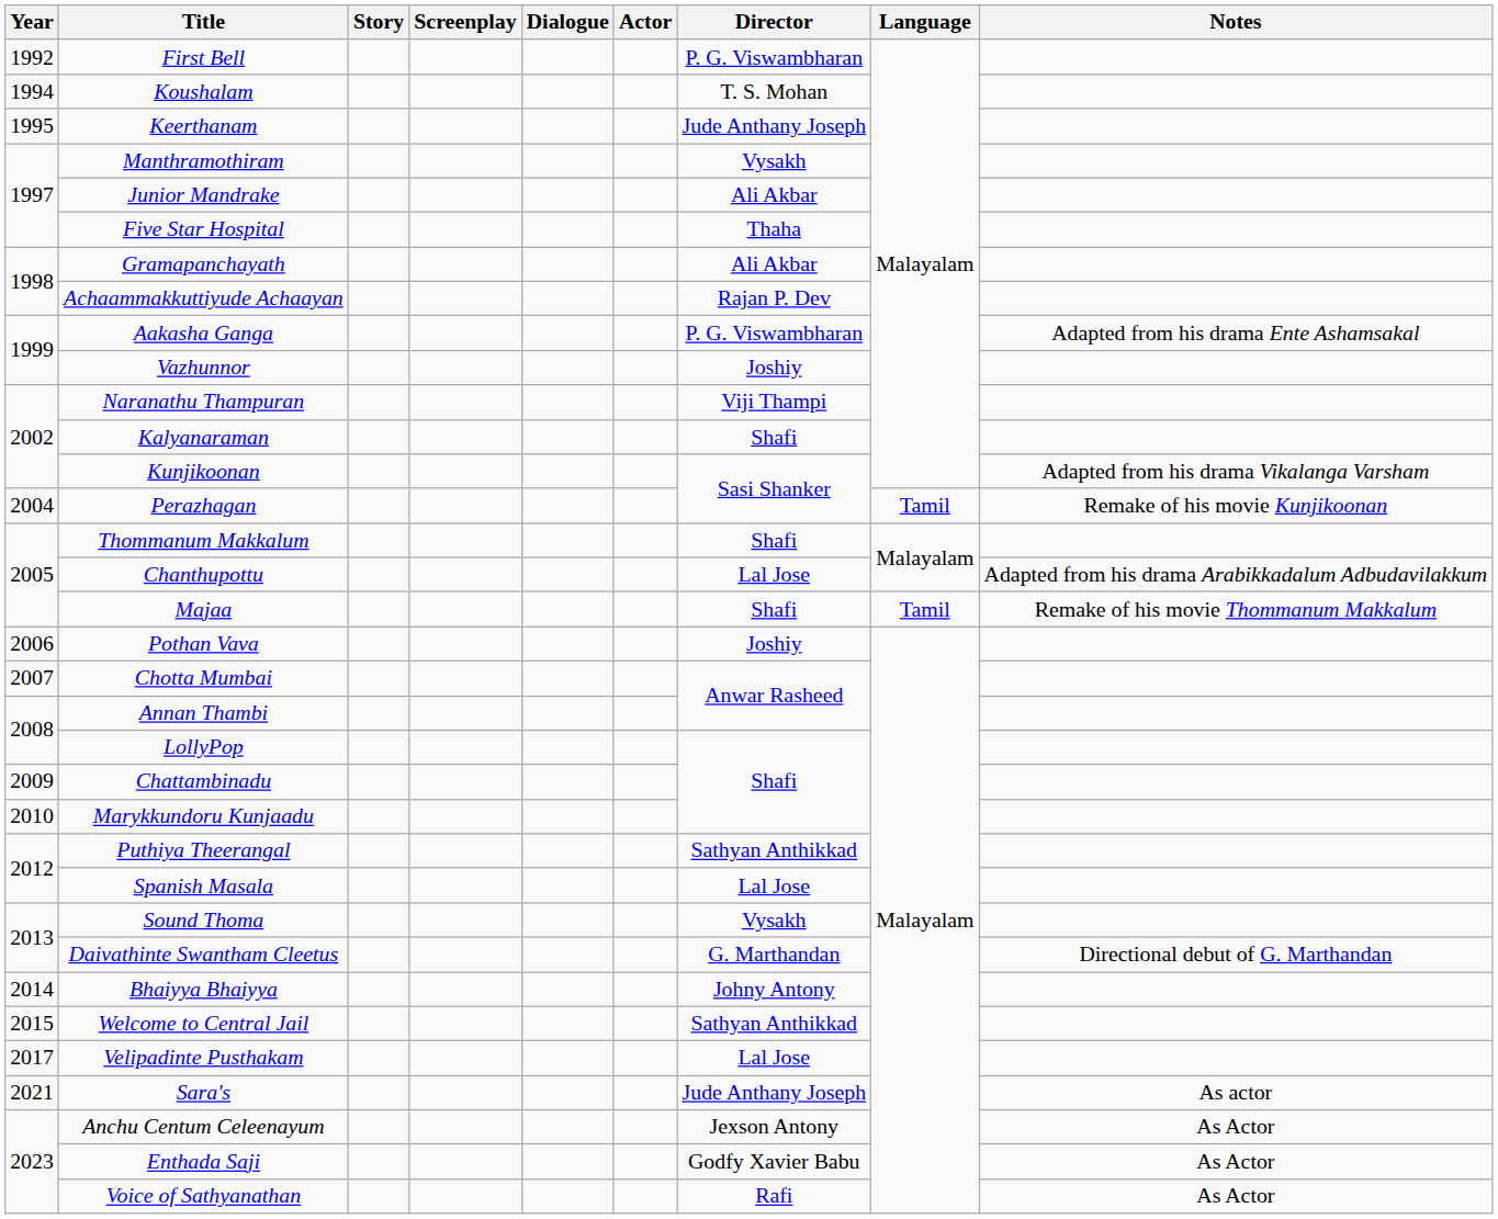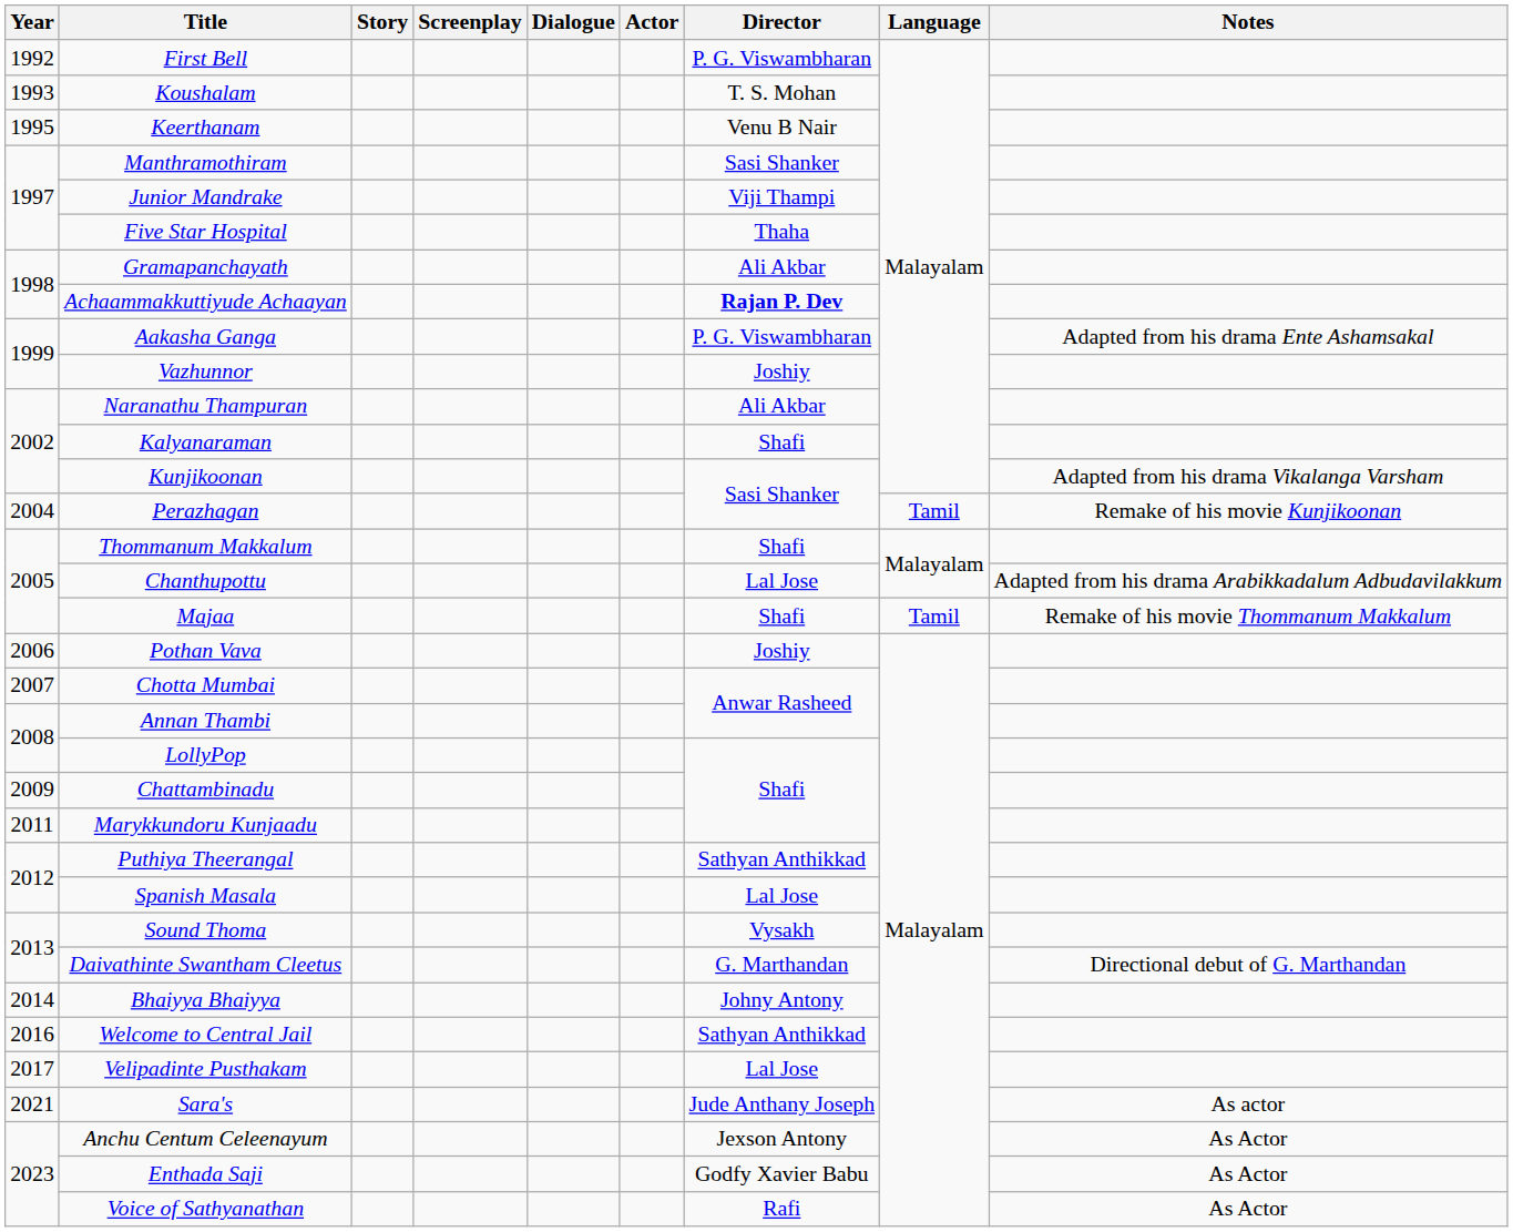Koushalam | Year: 1994 -> 1993
Keerthanam | Director: Jude Anthany Joseph -> Venu B Nair
Manthramothiram | Director: Vysakh -> Sasi Shanker
Junior Mandrake | Director: Ali Akbar -> Viji Thampi
Achaammakkuttiyude Achaayan | Director: normal -> bold
Naranathu Thampuran | Director: Viji Thampi -> Ali Akbar
Marykkundoru Kunjaadu | Year: 2010 -> 2011
Welcome to Central Jail | Year: 2015 -> 2016
